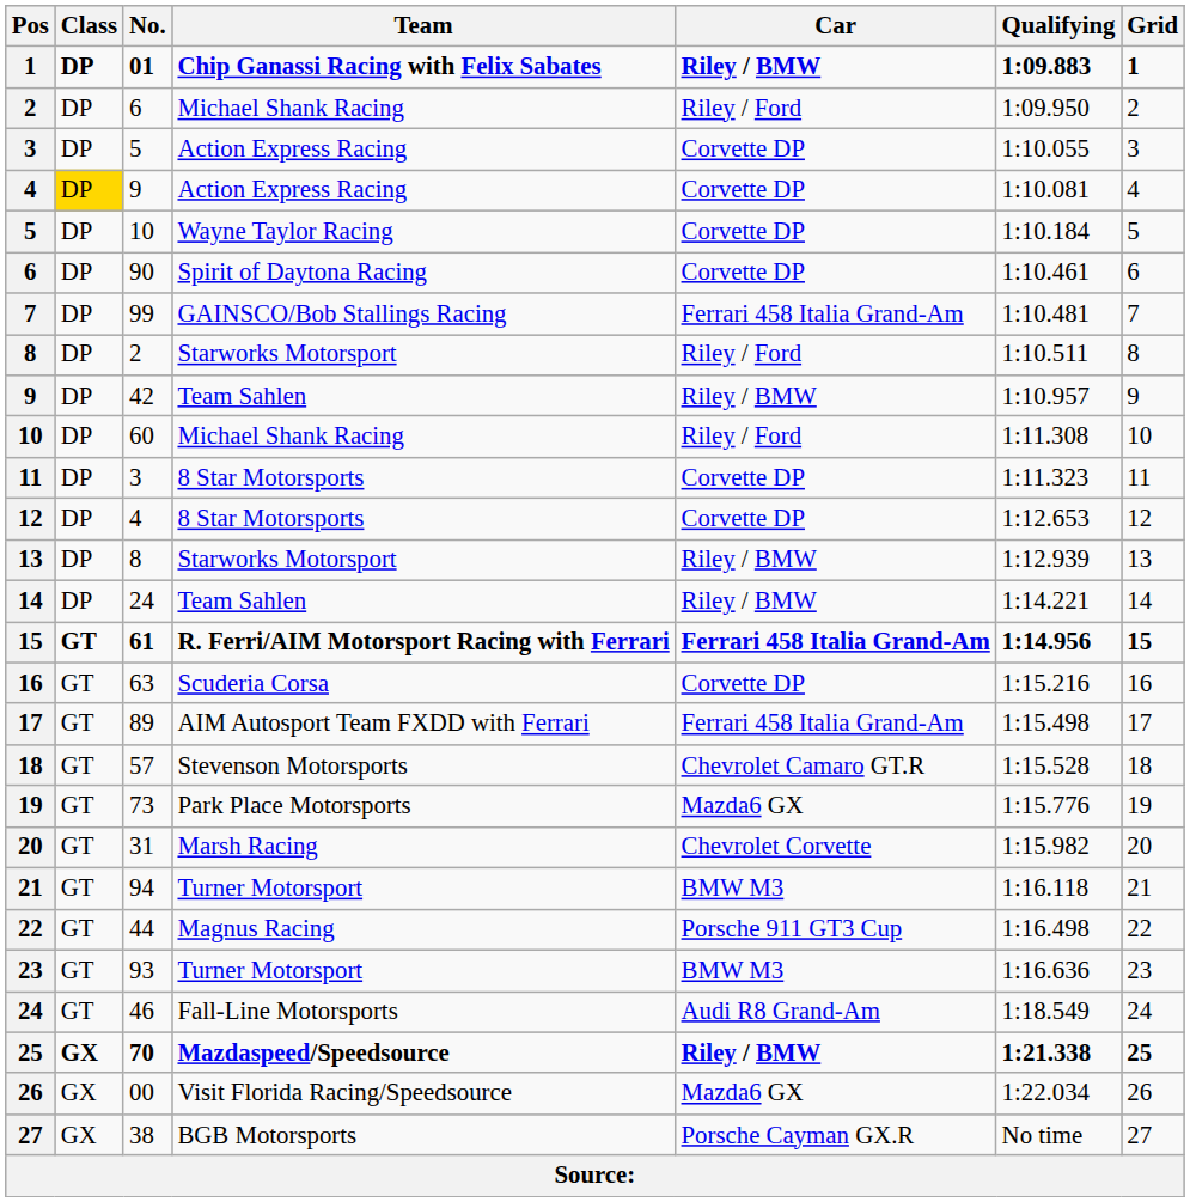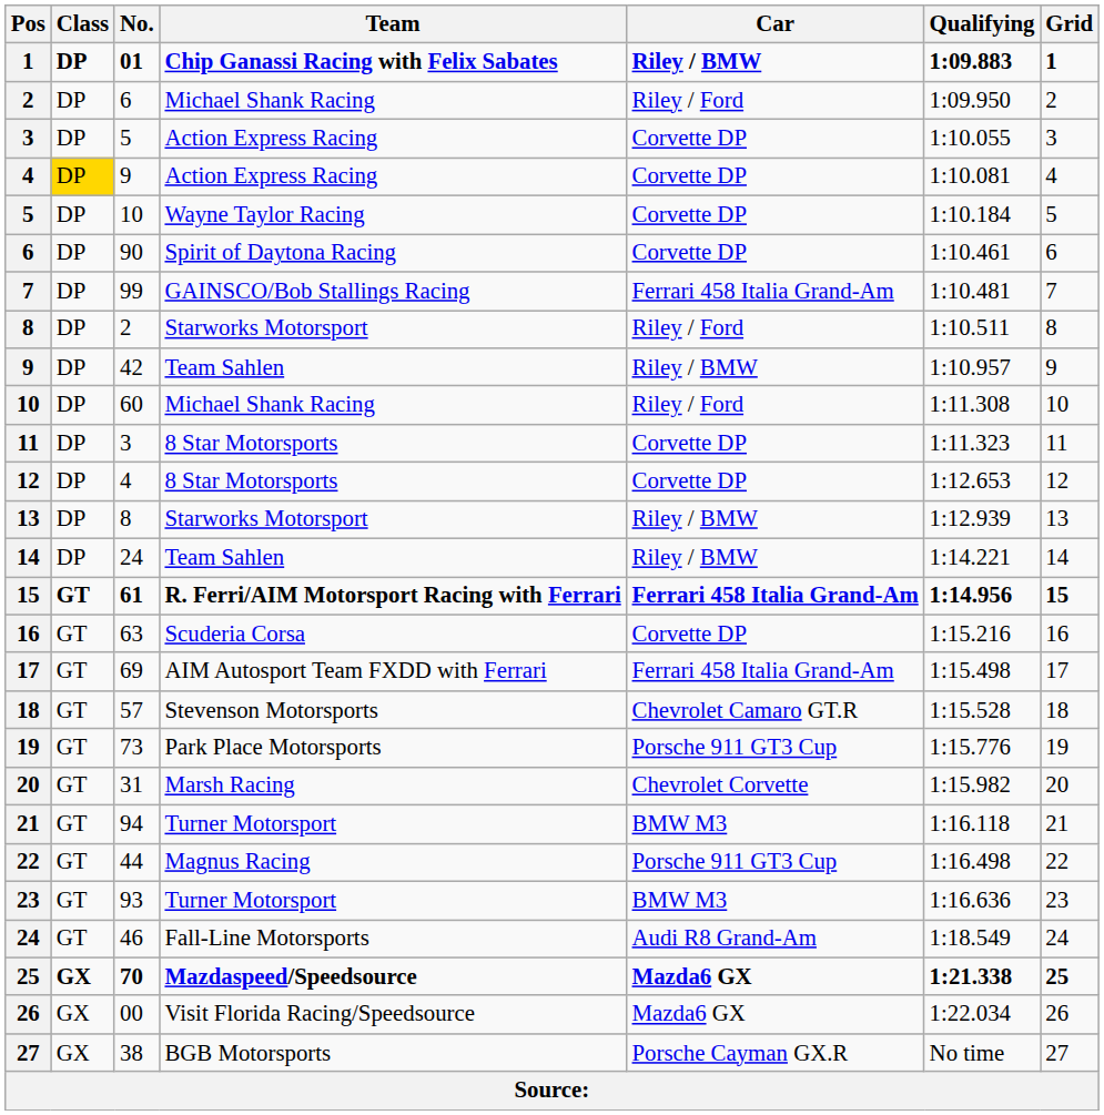row 18 | No.: 89 -> 69
row 20 | Car: Mazda6 GX -> Porsche 911 GT3 Cup
row 26 | Car: Riley / BMW -> Mazda6 GX
